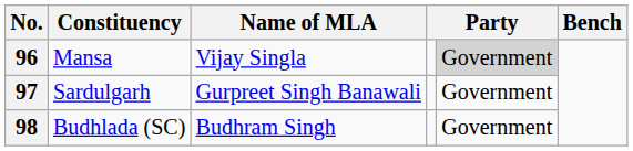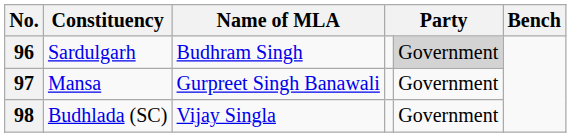96 | Constituency: Mansa -> Sardulgarh
96 | Name of MLA: Vijay Singla -> Budhram Singh
97 | Constituency: Sardulgarh -> Mansa
98 | Name of MLA: Budhram Singh -> Vijay Singla
